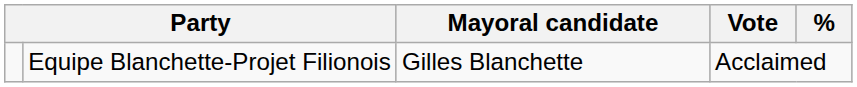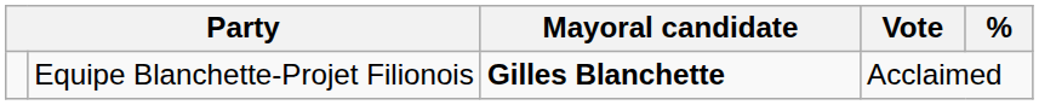Equipe Blanchette-Projet Filionois | Mayoral candidate: normal -> bold
